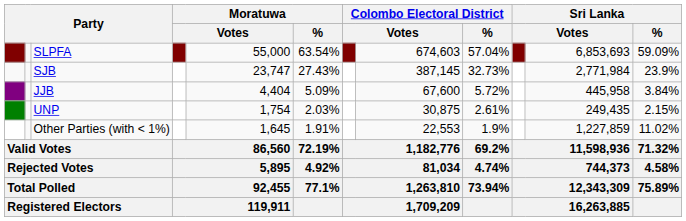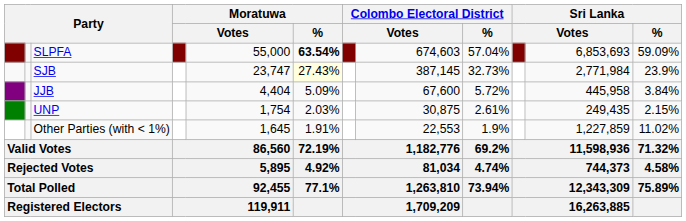SLPFA | Moratuwa / %: normal -> bold
SJB | Moratuwa / %: no background -> lightyellow background
